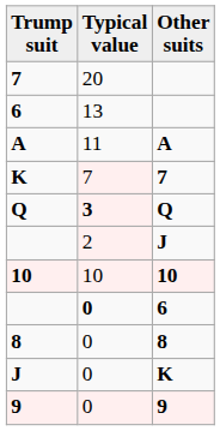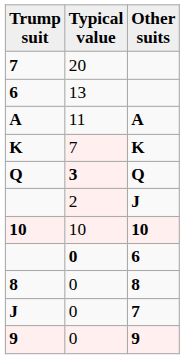row 5 | Other suits: 7 -> K
row 11 | Other suits: K -> 7
